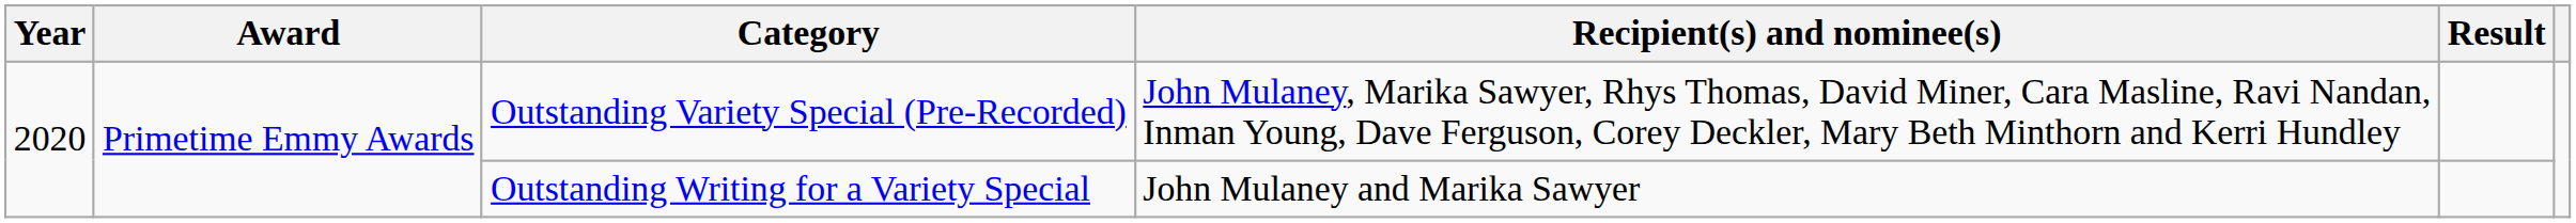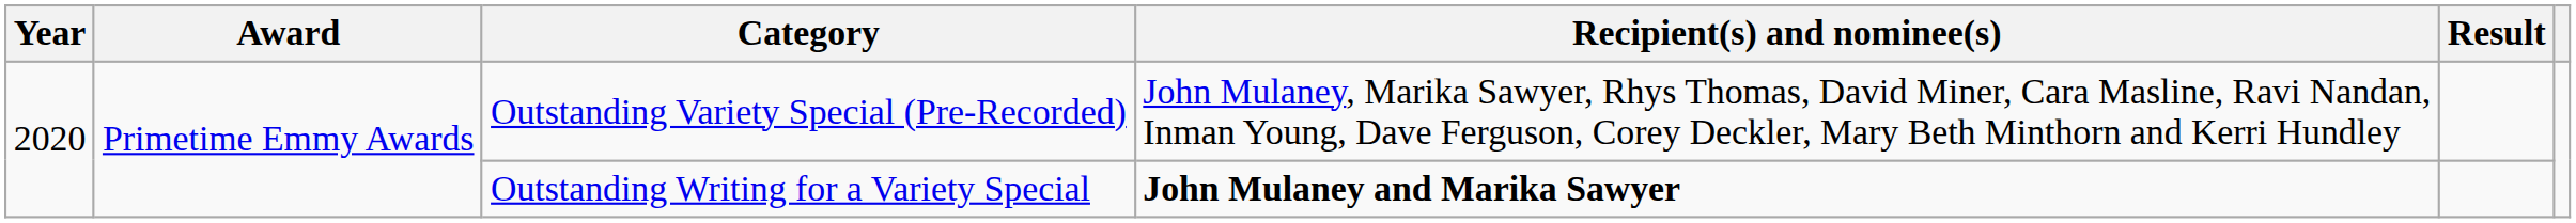Outstanding Writing for a Variety Special | Recipient(s) and nominee(s): normal -> bold
